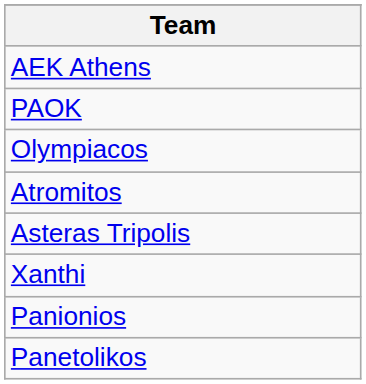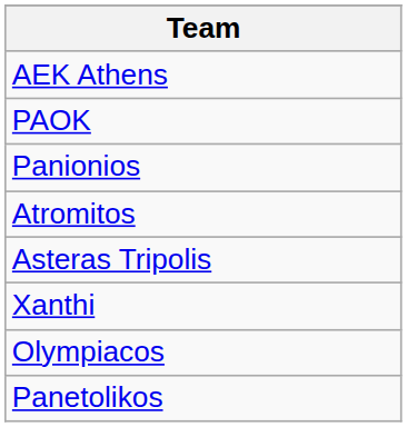row 4 | column 1: Olympiacos -> Panionios
row 8 | column 1: Panionios -> Olympiacos
